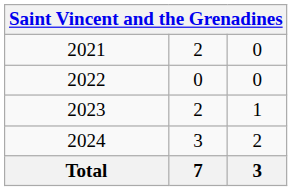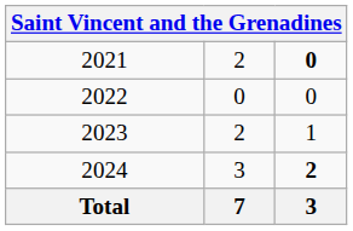2021 | column 3: normal -> bold
2024 | column 3: normal -> bold
